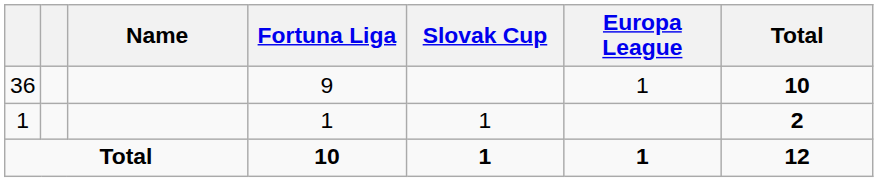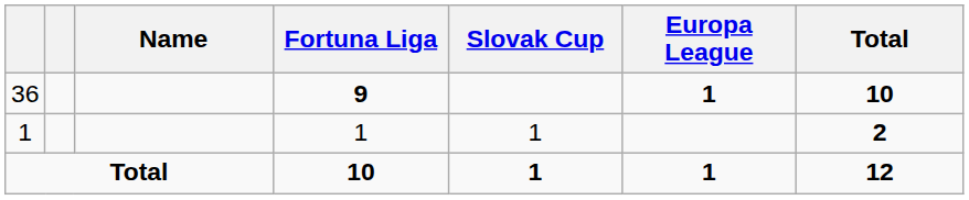36 | Fortuna Liga: normal -> bold
36 | Europa League: normal -> bold
